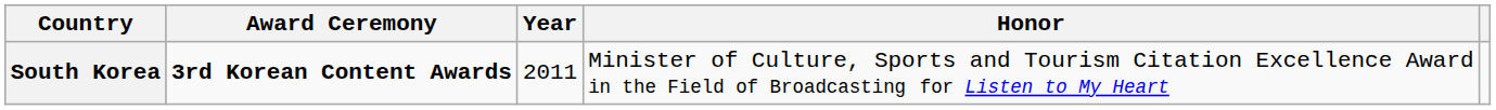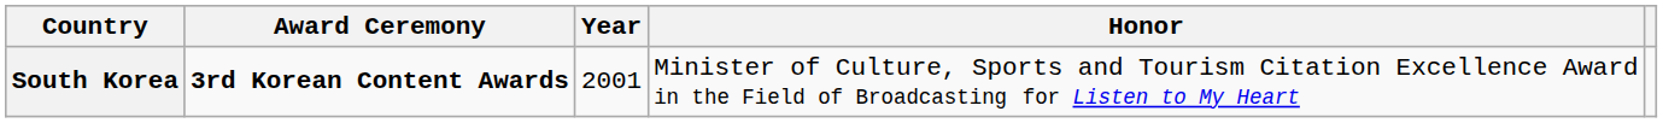South Korea | Year: 2011 -> 2001
